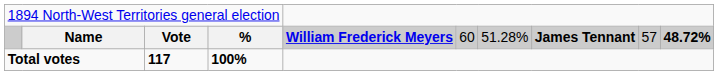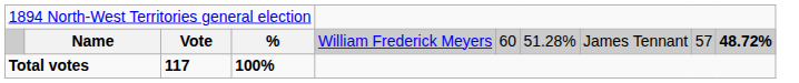row 2 | column 5: bold -> normal
row 2 | column 8: bold -> normal
